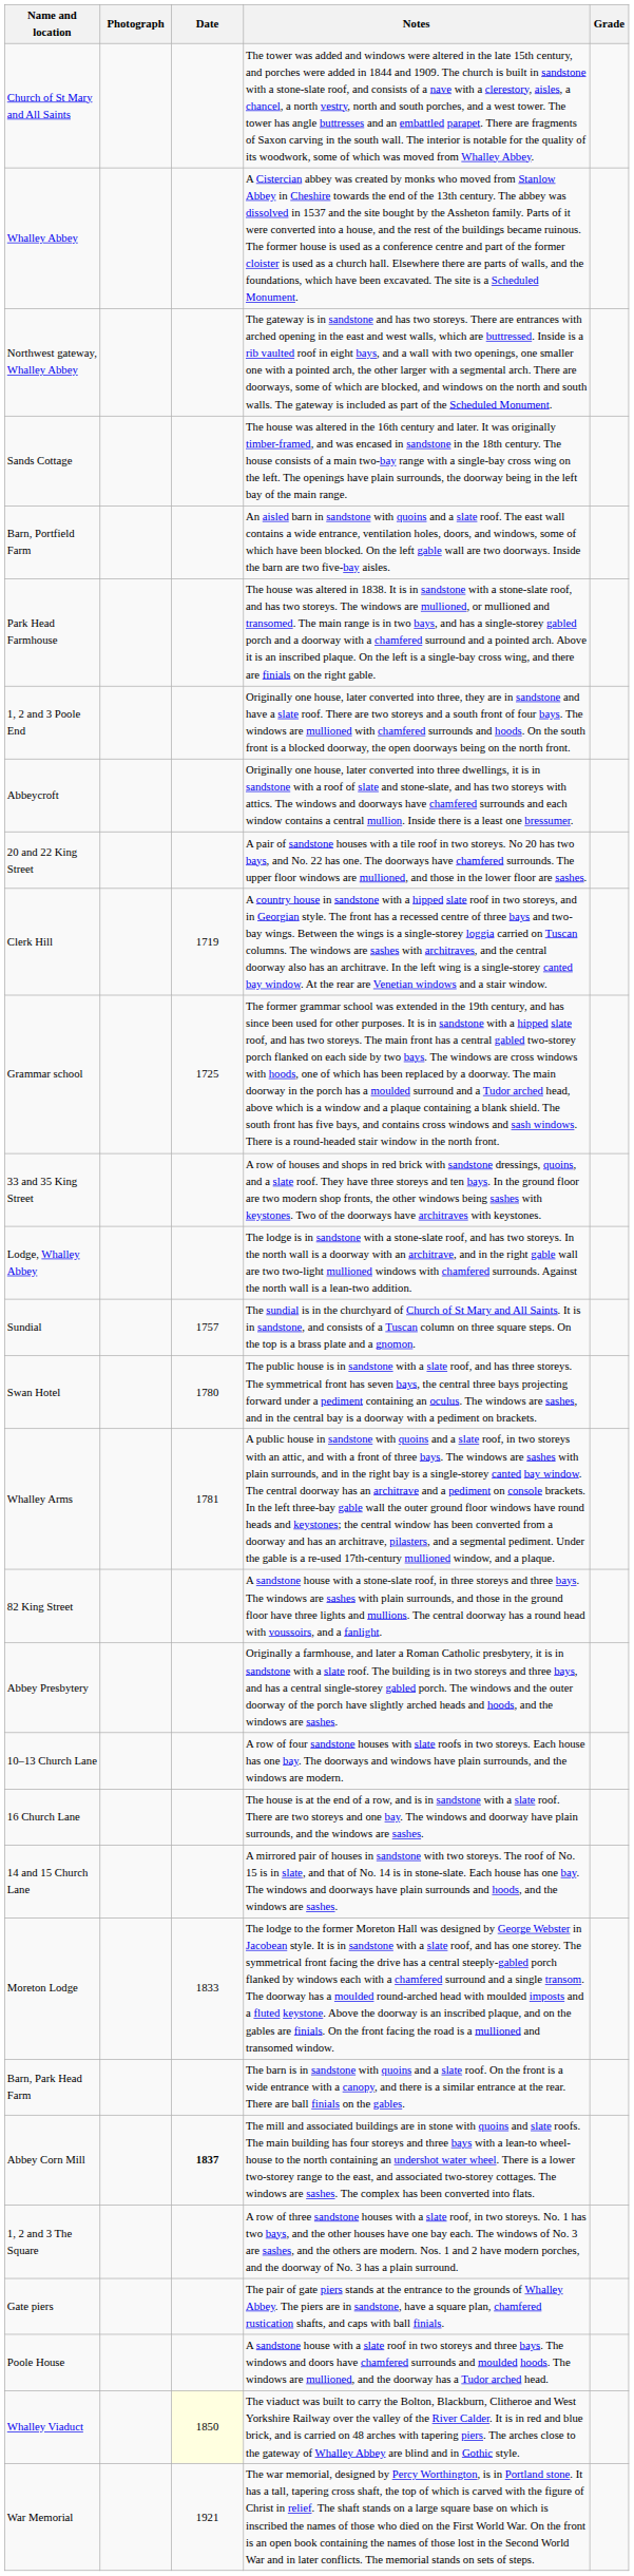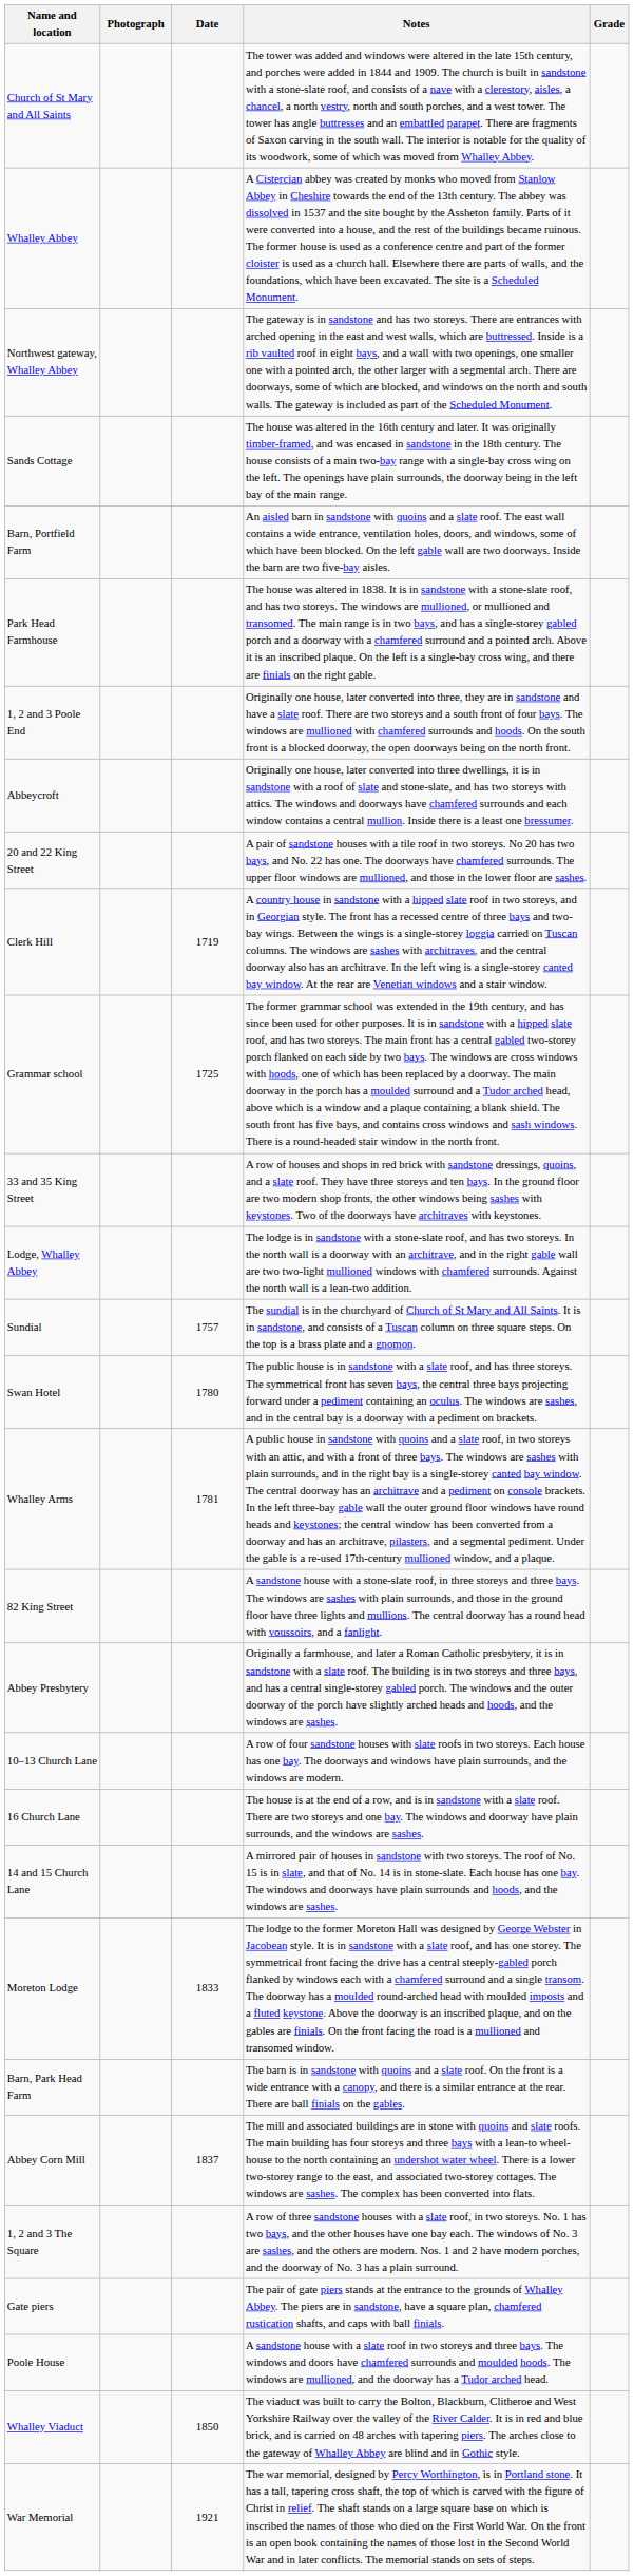Abbey Corn Mill | Date: bold -> normal
Whalley Viaduct | Date: lightyellow background -> no background
